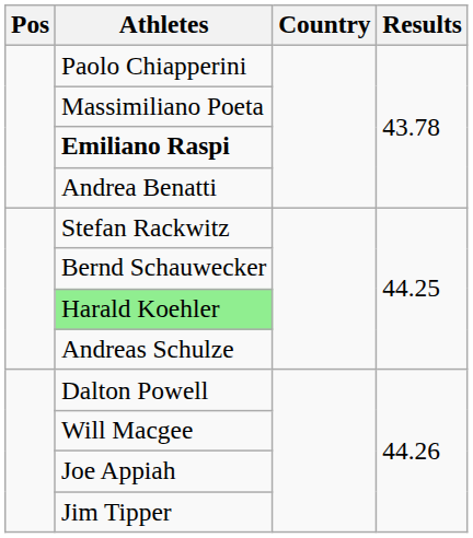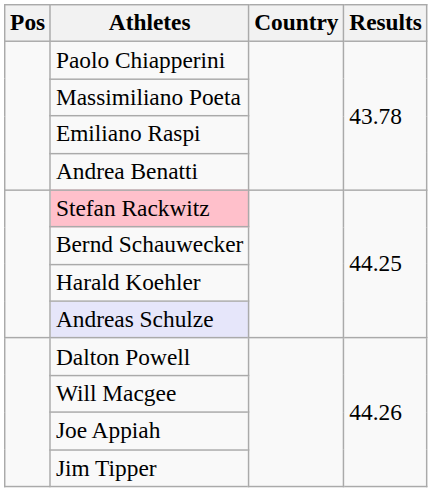Emiliano Raspi | Athletes: bold -> normal
Stefan Rackwitz | Athletes: no background -> pink background
Harald Koehler | Athletes: lightgreen background -> no background
Andreas Schulze | Athletes: no background -> lavender background
